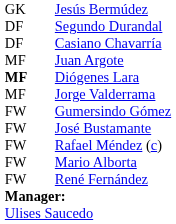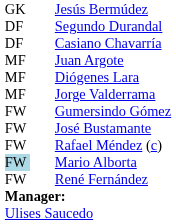Diógenes Lara | column 1: bold -> normal
Mario Alborta | column 1: no background -> lightblue background
